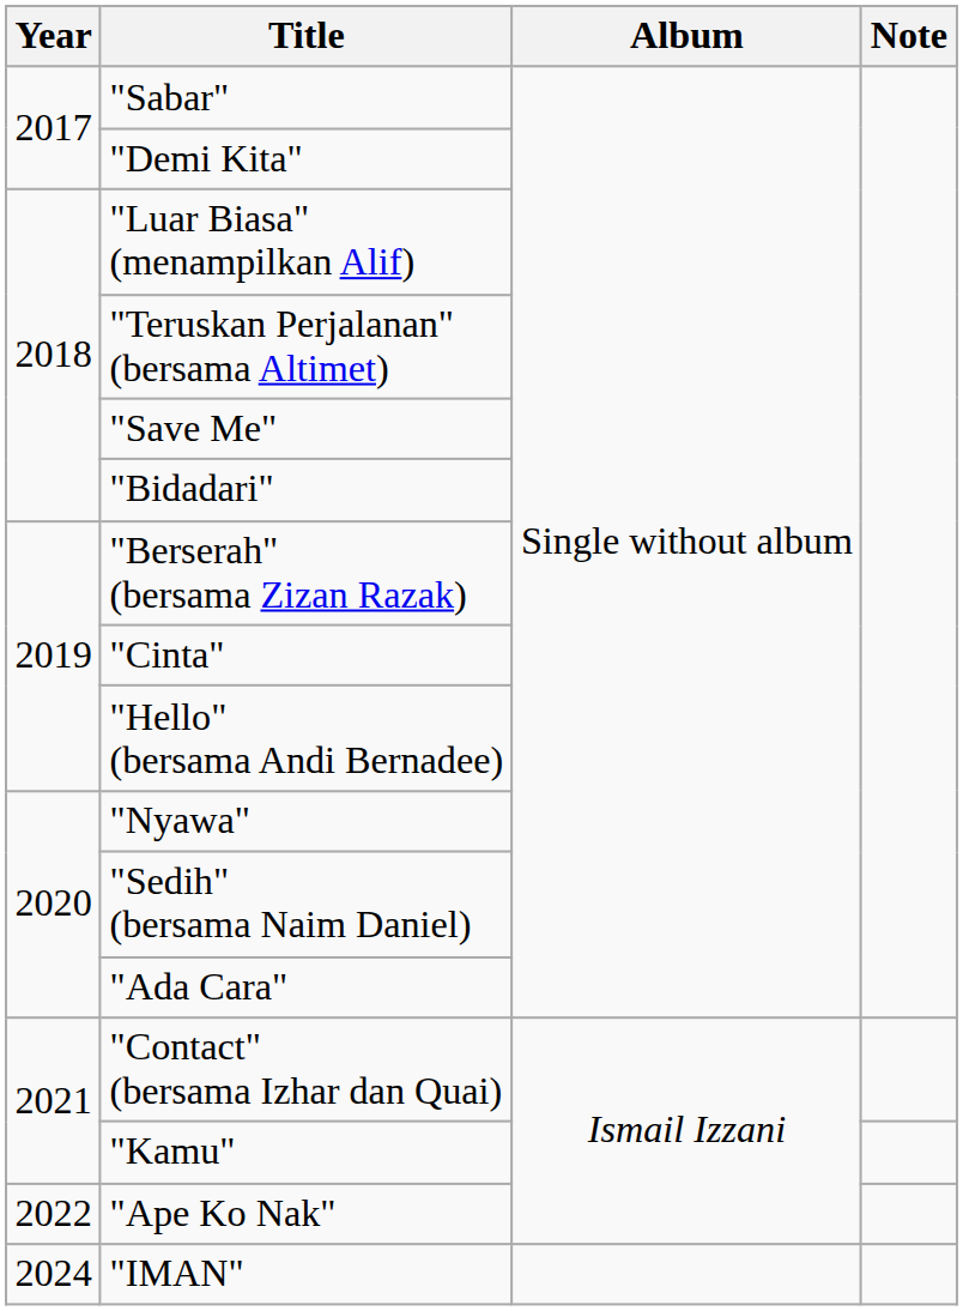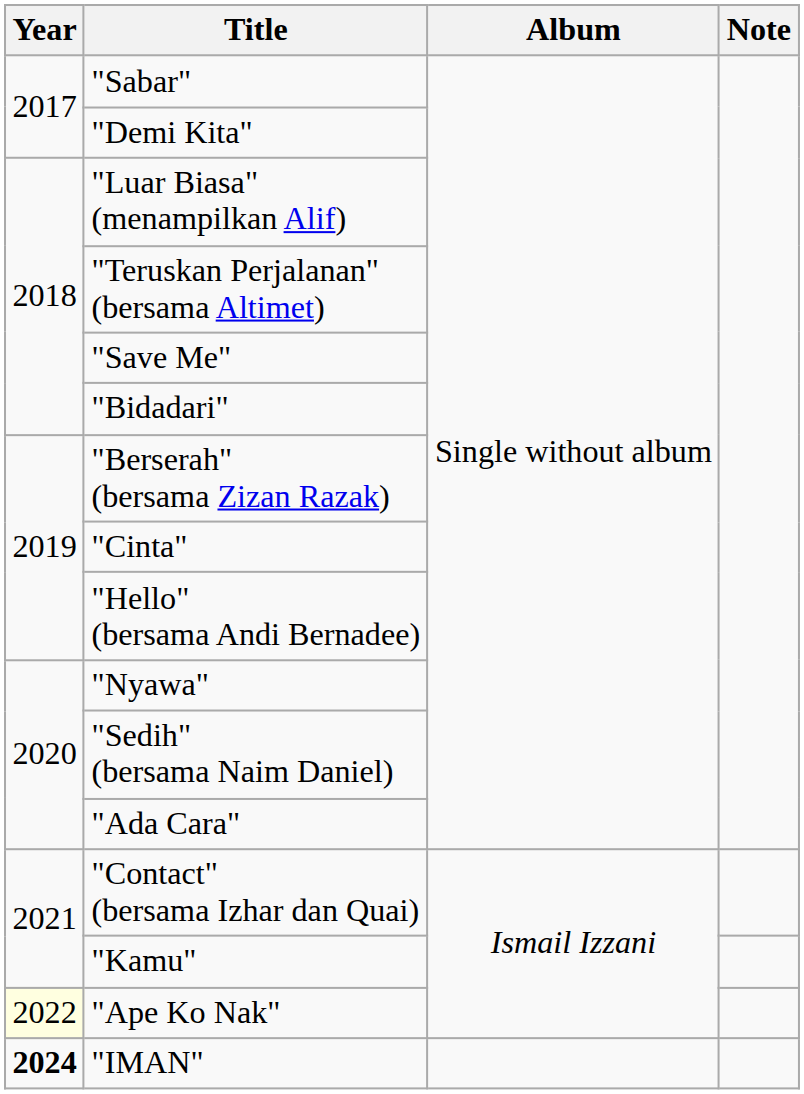"Ape Ko Nak" | Year: no background -> lightyellow background
"IMAN" | Year: normal -> bold
